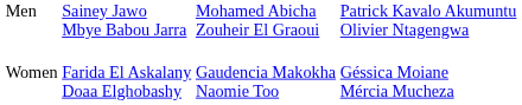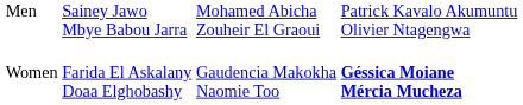Women | column 4: normal -> bold
